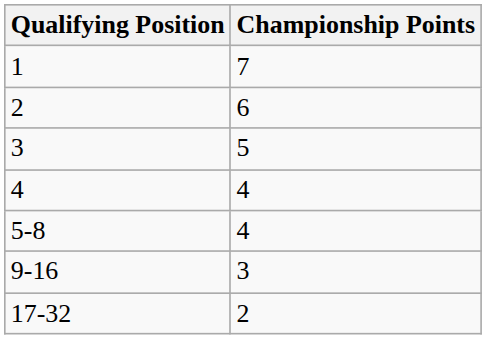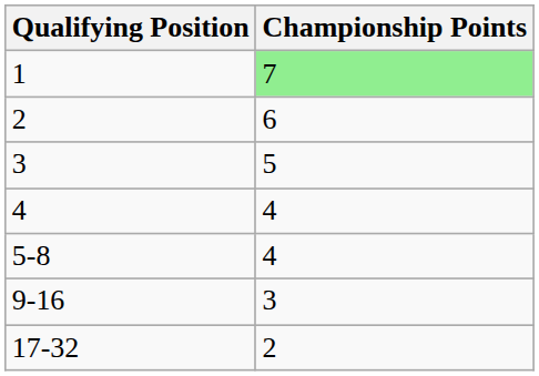1 | Championship Points: no background -> lightgreen background
